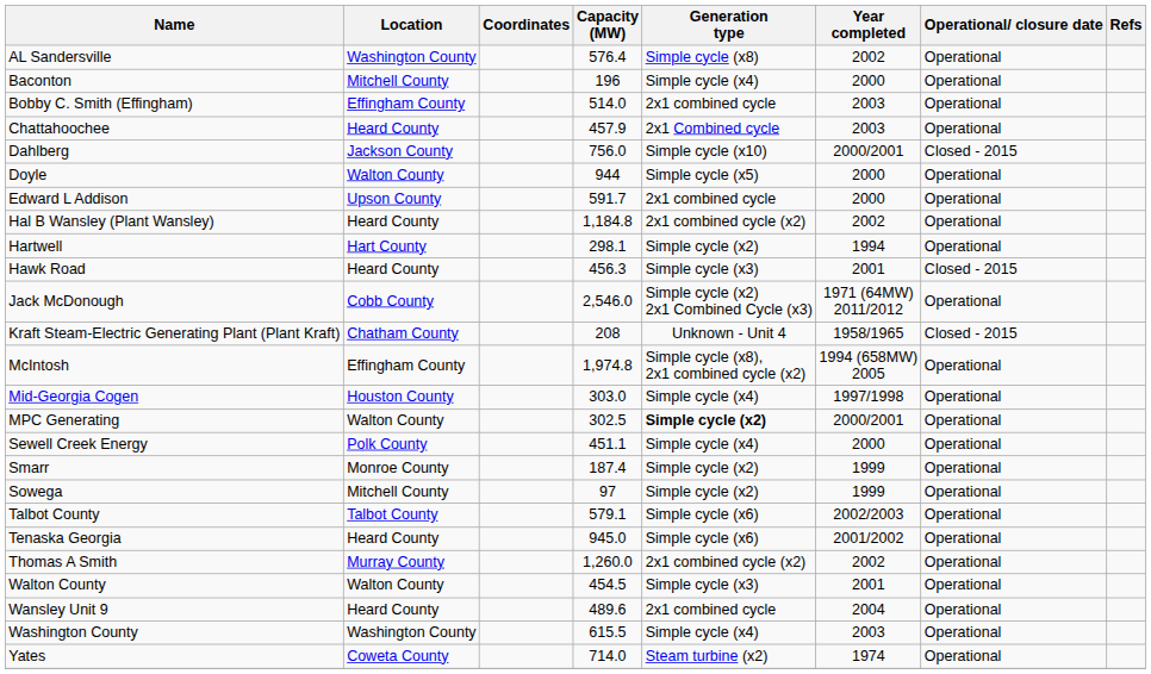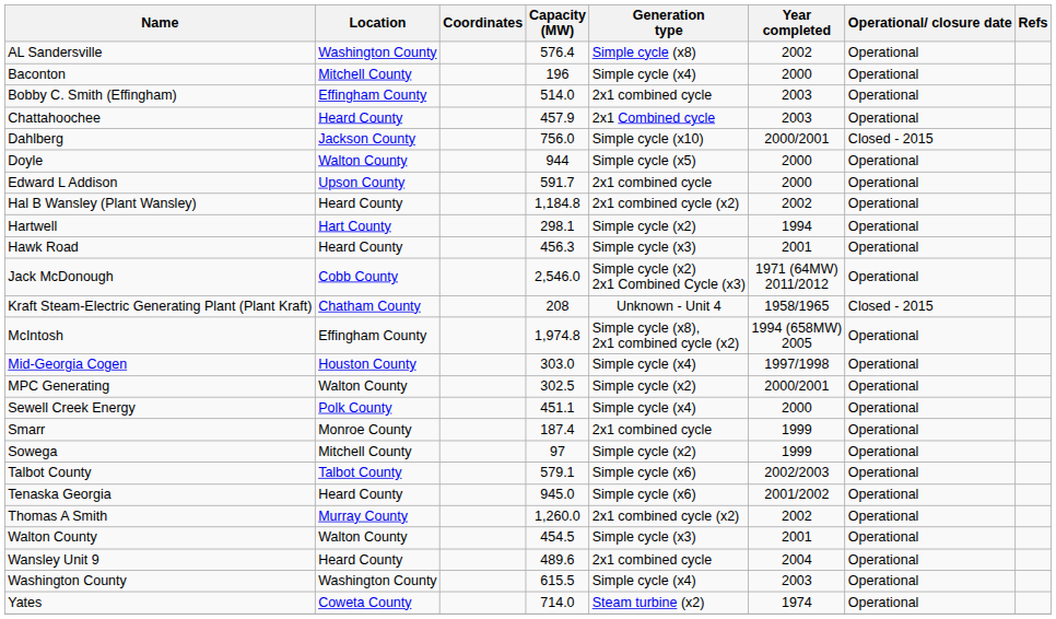Hawk Road | Operational/ closure date: Closed - 2015 -> Operational
MPC Generating | Generation type: bold -> normal
Smarr | Generation type: Simple cycle (x2) -> 2x1 combined cycle
